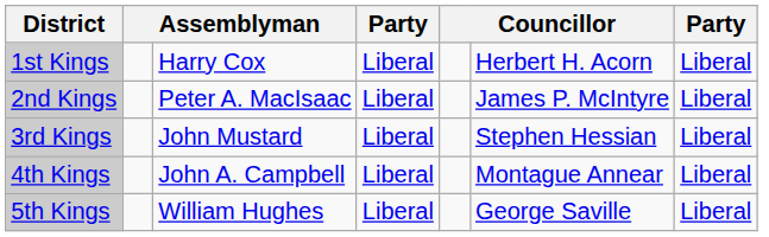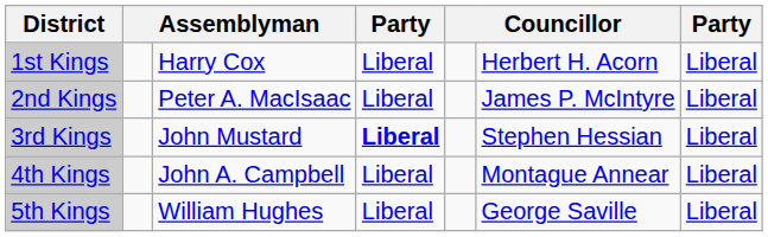3rd Kings | column 4: normal -> bold
